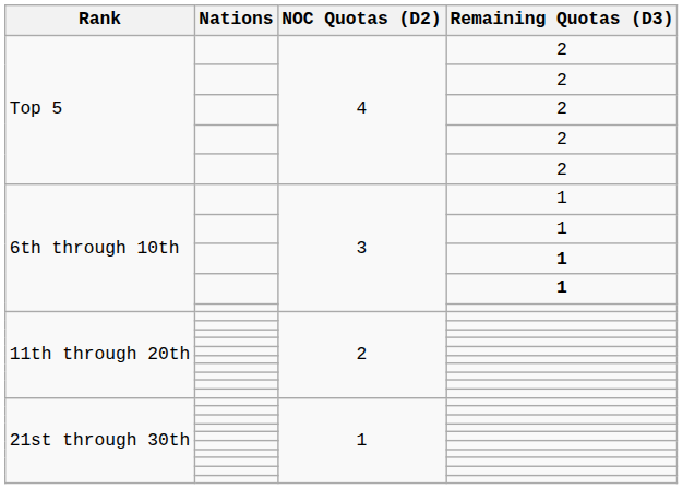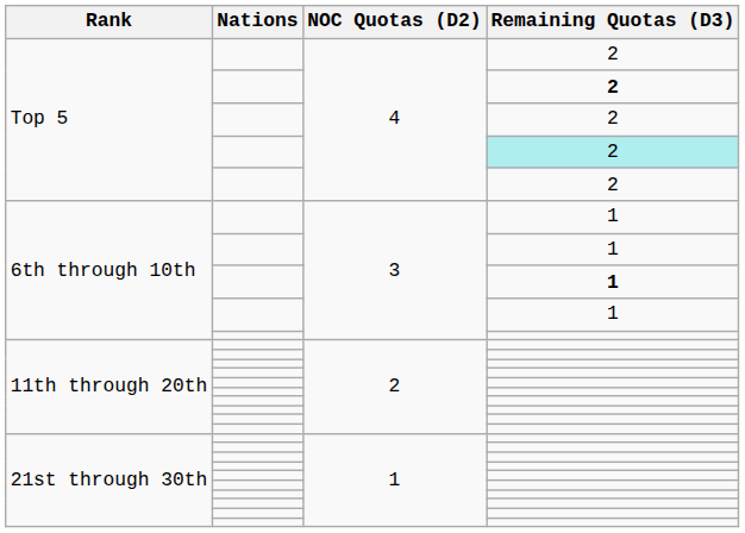row 3 | Remaining Quotas (D3): normal -> bold
row 5 | Remaining Quotas (D3): no background -> paleturquoise background
row 10 | Remaining Quotas (D3): bold -> normal
